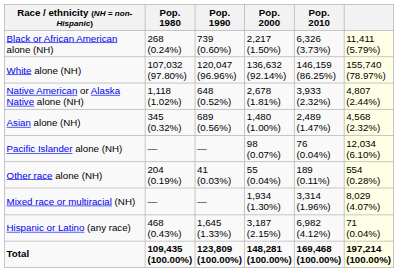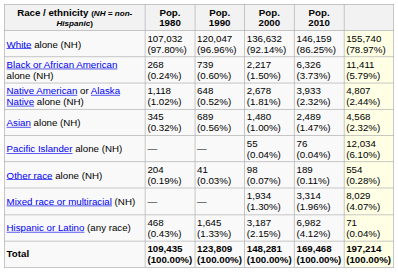rows swapped: White alone (NH) <-> Black or African American alone (NH)
Pacific Islander alone (NH) | Pop. 2000: 98 (0.07%) -> 55 (0.04%)
Other race alone (NH) | Pop. 2000: 55 (0.04%) -> 98 (0.07%)
